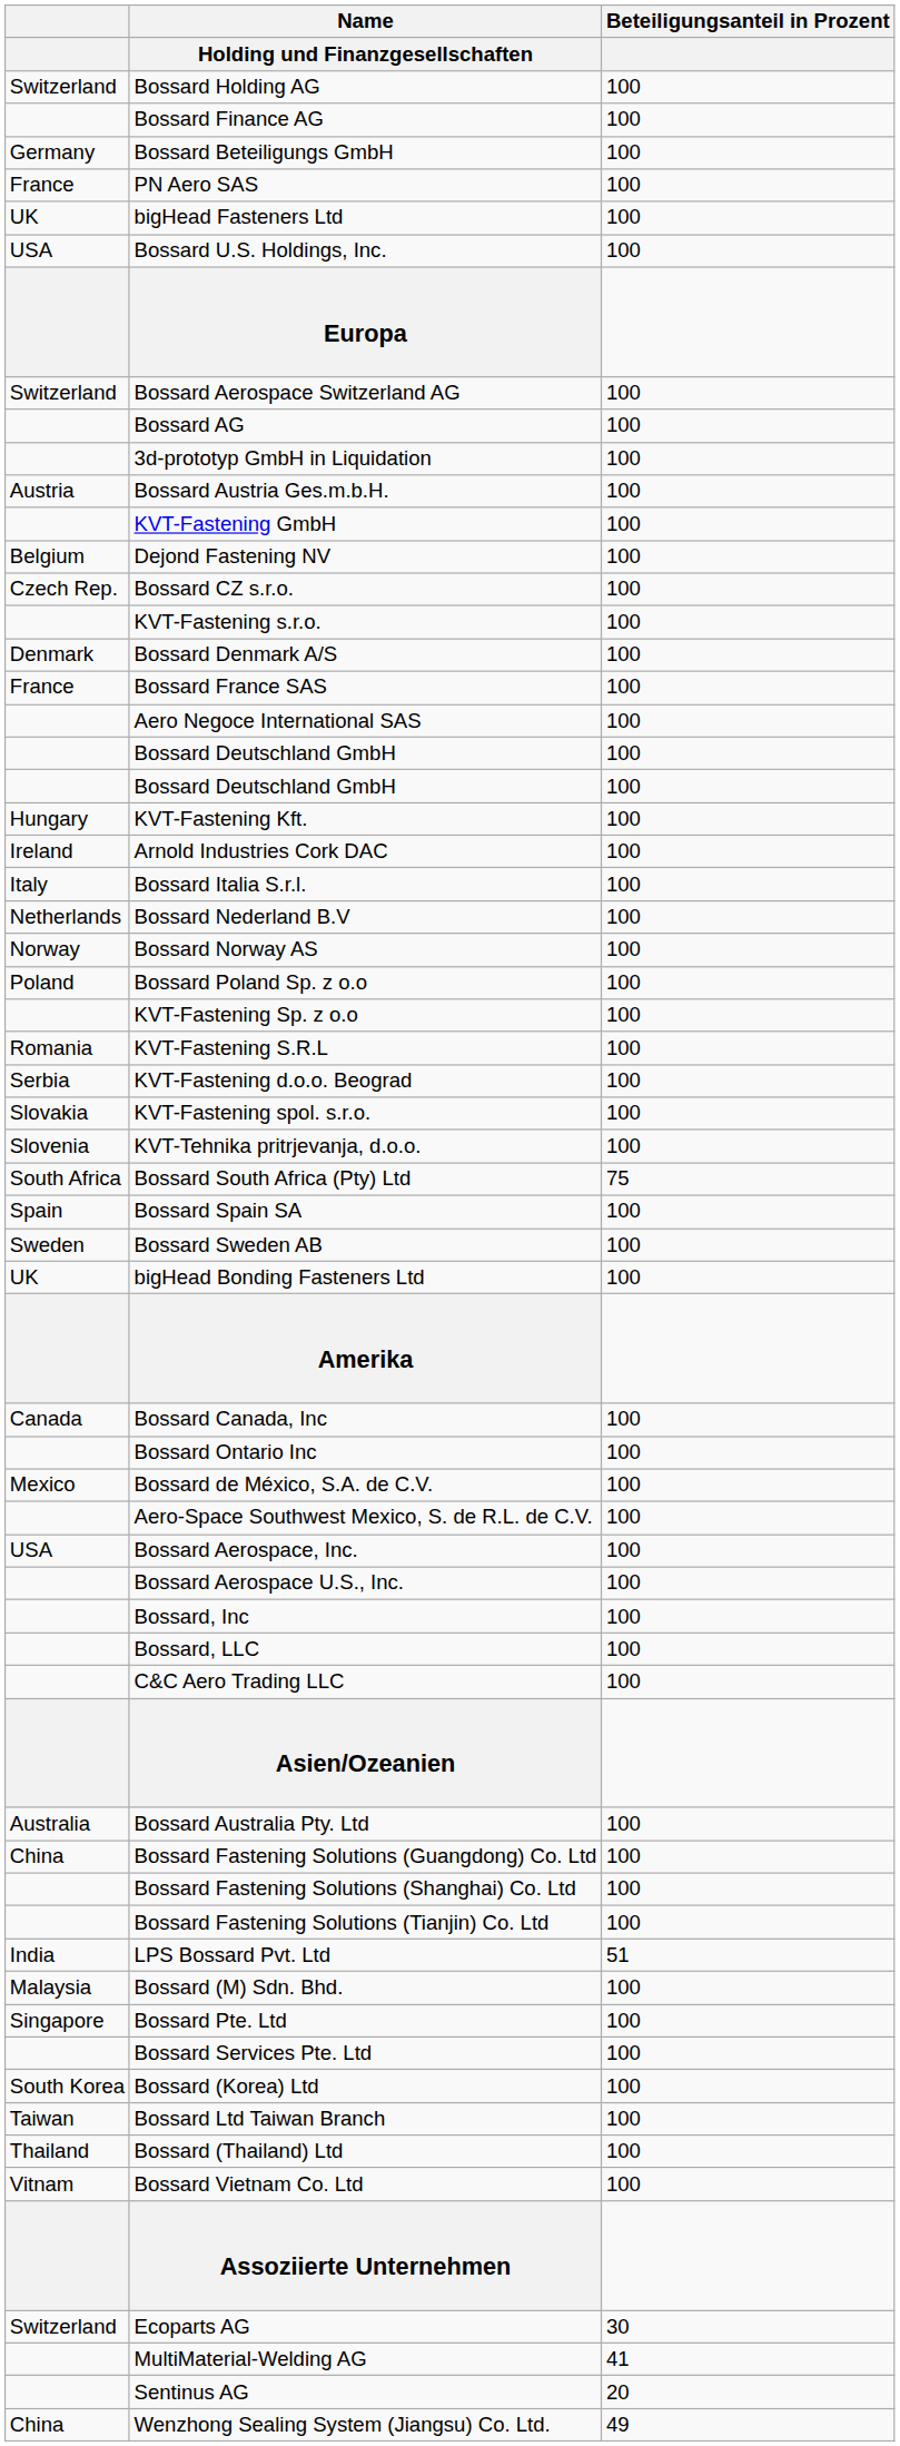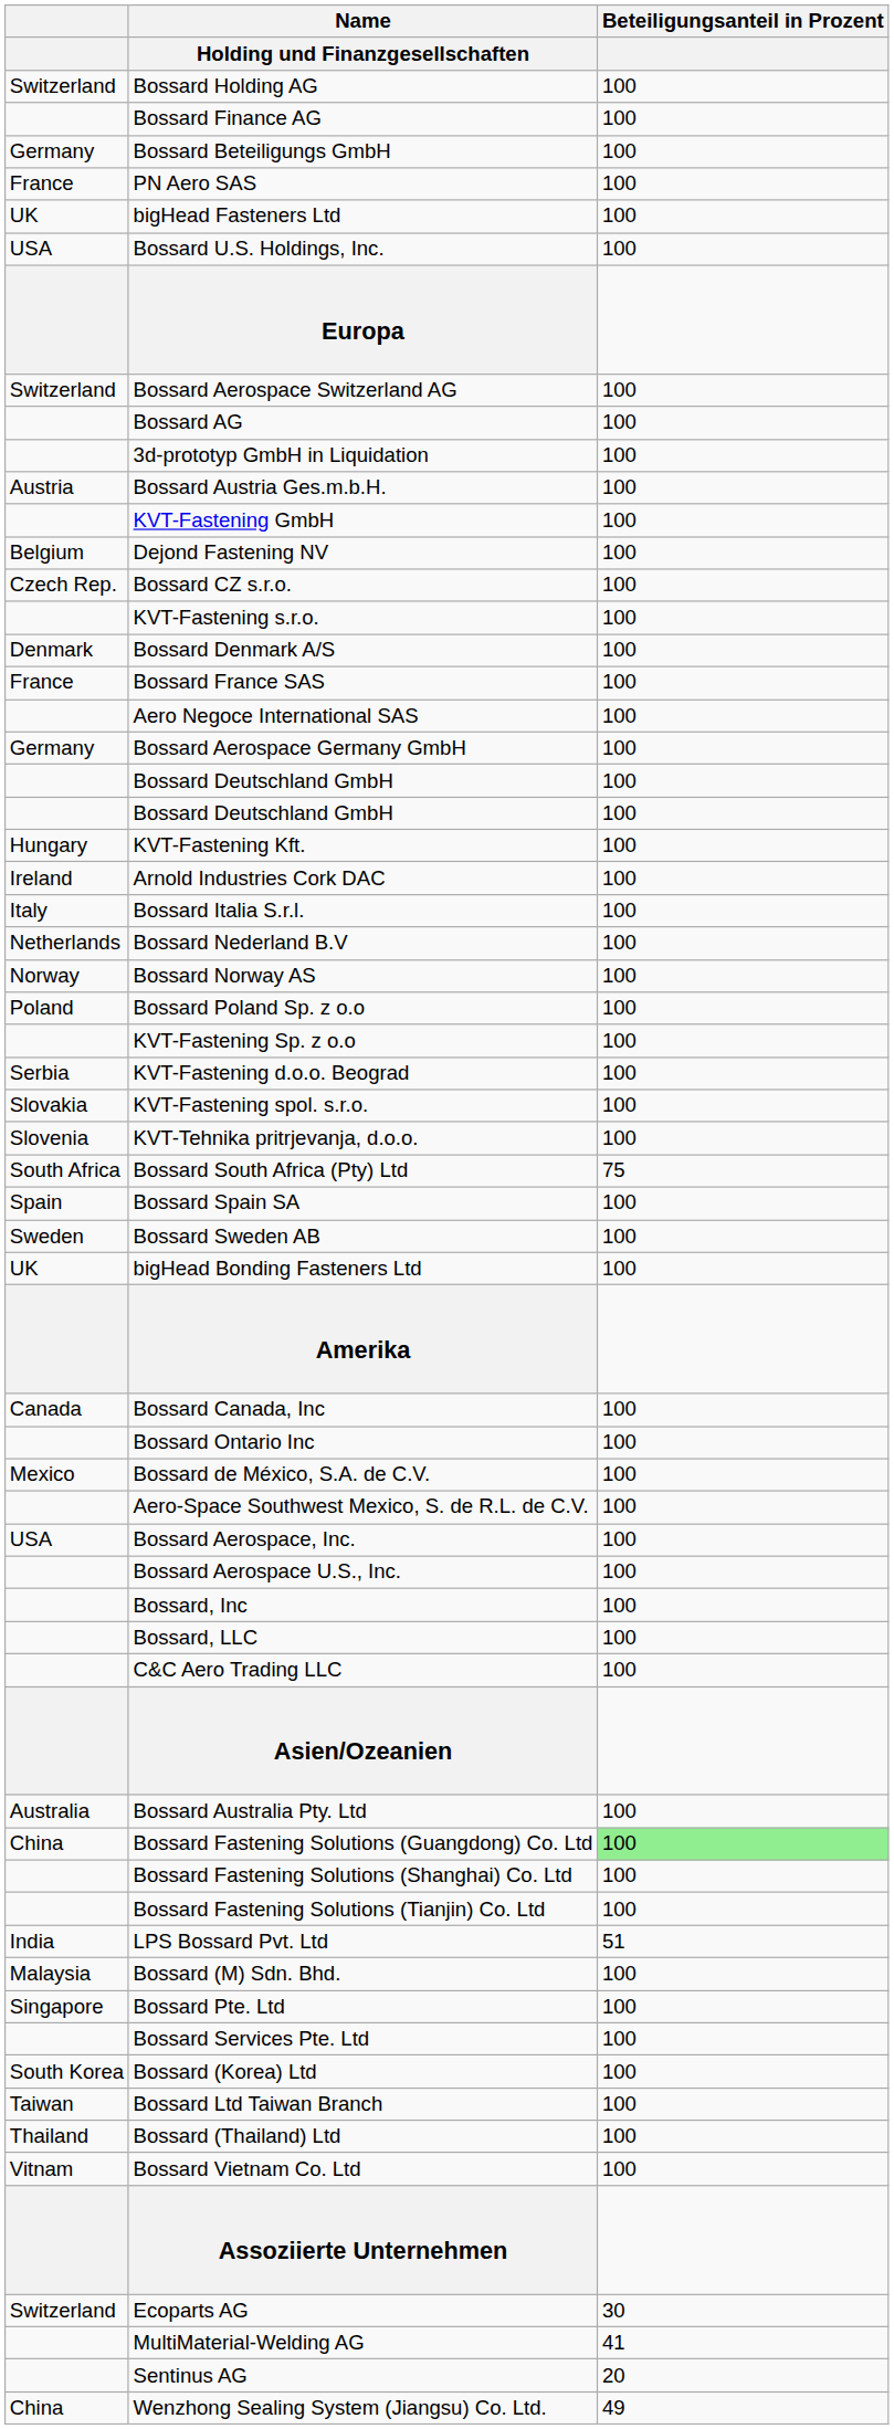+ row: Germany | Bossard Aerospace Germany GmbH | 100
- row: Romania | KVT-Fastening S.R.L | 100
Bossard Fastening Solutions (Guangdong) Co. Ltd | Beteiligungsanteil in Prozent: no background -> lightgreen background
